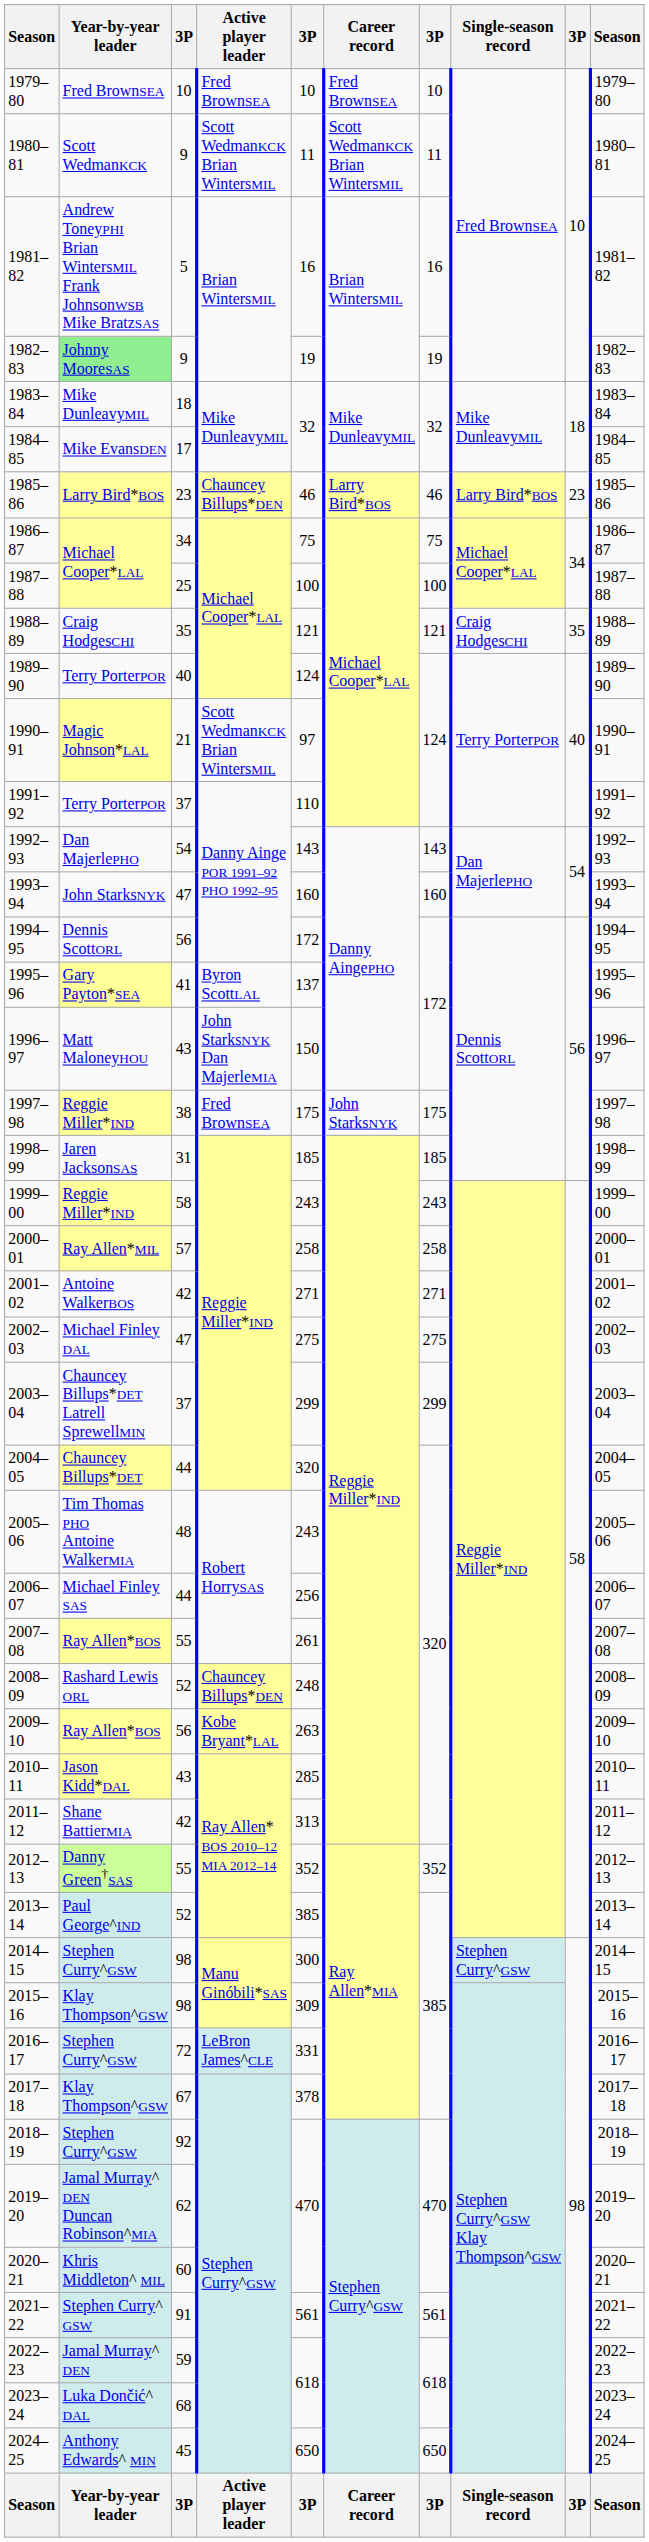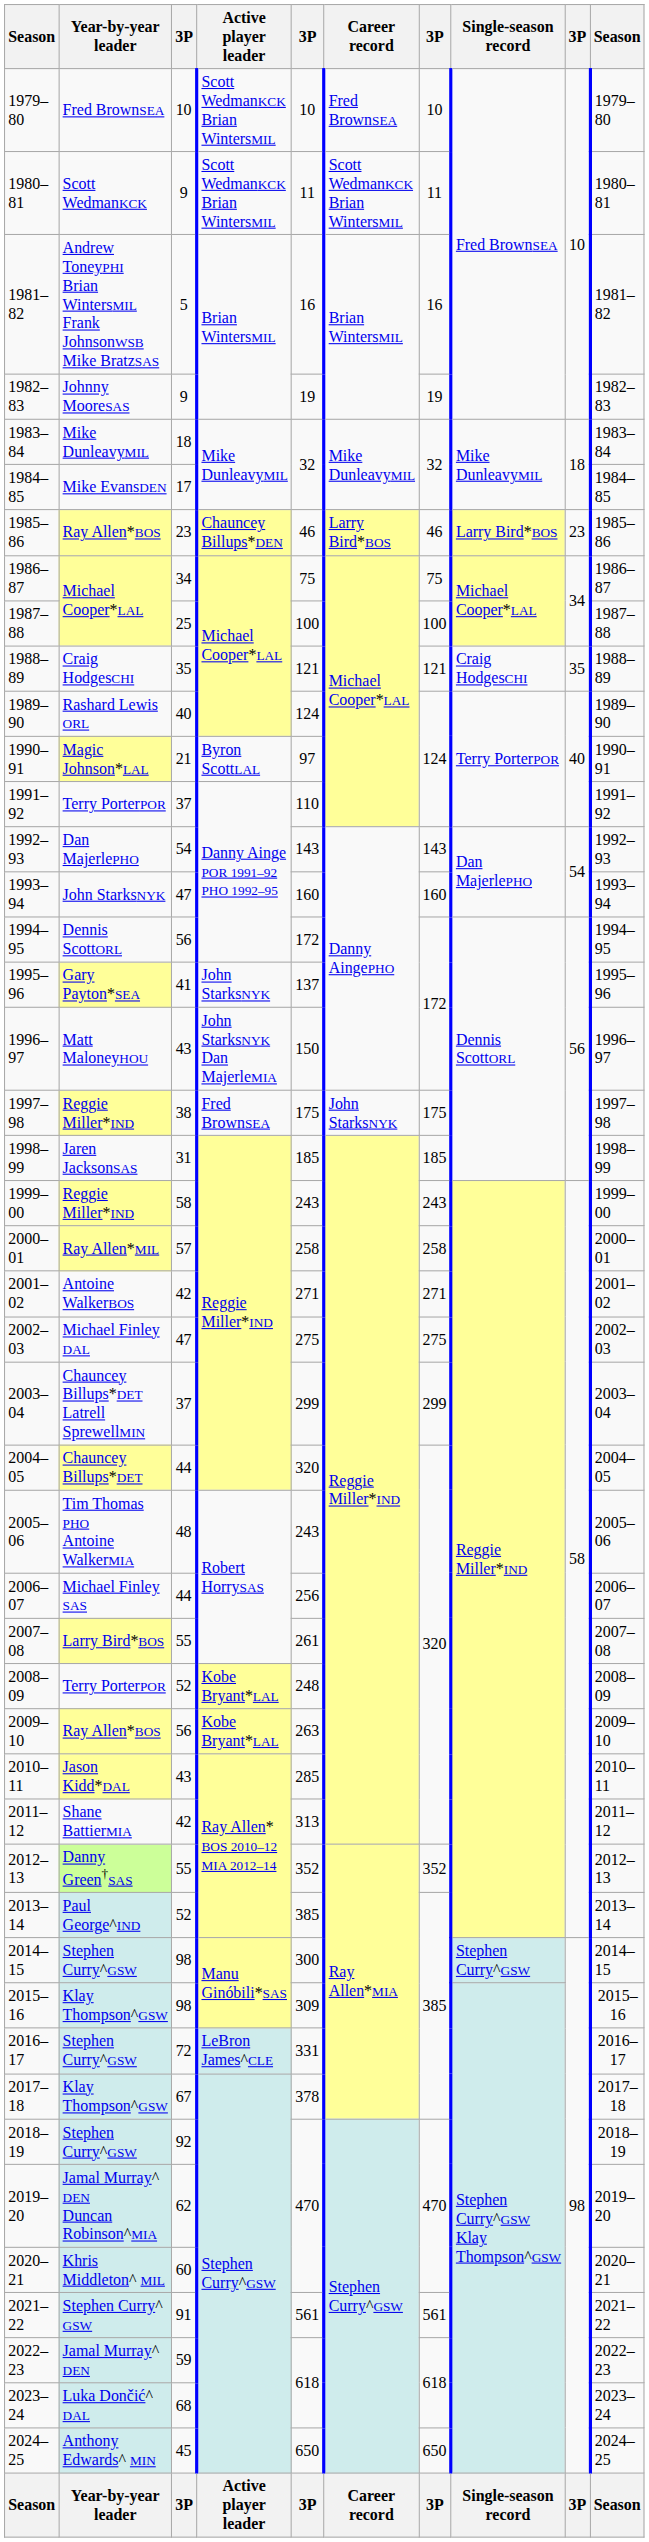row 2 | Active player leader: Fred BrownSEA -> Scott WedmanKCK Brian WintersMIL
row 5 | Year-by-year leader: lightgreen background -> no background
row 8 | Year-by-year leader: Larry Bird*BOS -> Ray Allen*BOS
row 12 | Year-by-year leader: Terry PorterPOR -> Rashard Lewis ORL
row 13 | Active player leader: Scott WedmanKCK Brian WintersMIL -> Byron ScottLAL
row 18 | Active player leader: Byron ScottLAL -> John StarksNYK
row 30 | Year-by-year leader: Ray Allen*BOS -> Larry Bird*BOS
row 31 | Year-by-year leader: Rashard Lewis ORL -> Terry PorterPOR
row 31 | Active player leader: Chauncey Billups*DEN -> Kobe Bryant*LAL
